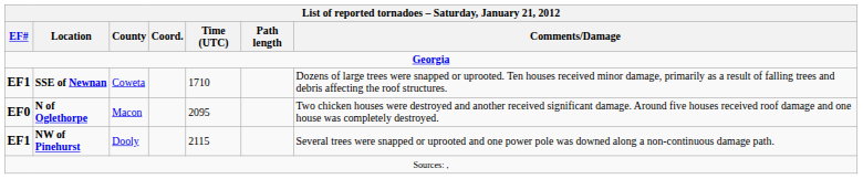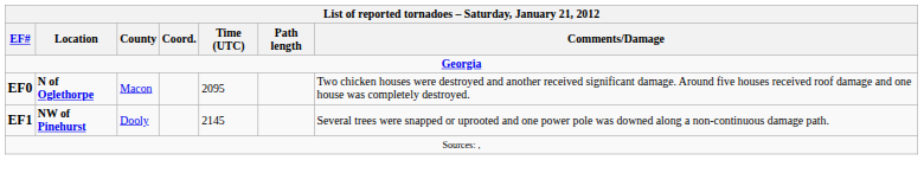- row: EF1 | SSE of Newnan | Coweta | 1710 | Dozens of large trees were snapped or uprooted. Ten houses received minor damage, primarily as a result of falling trees and debris affecting the roof structures.
NW of Pinehurst | Time (UTC): 2115 -> 2145
